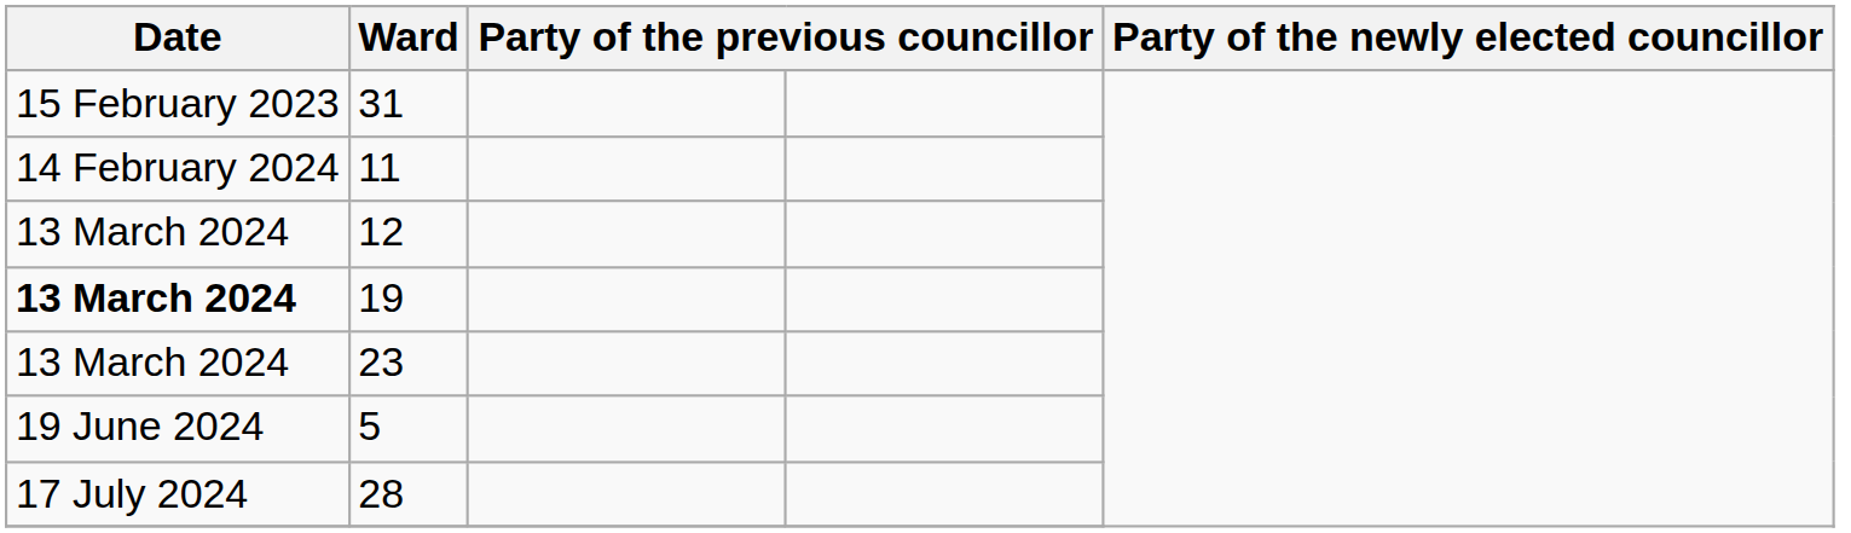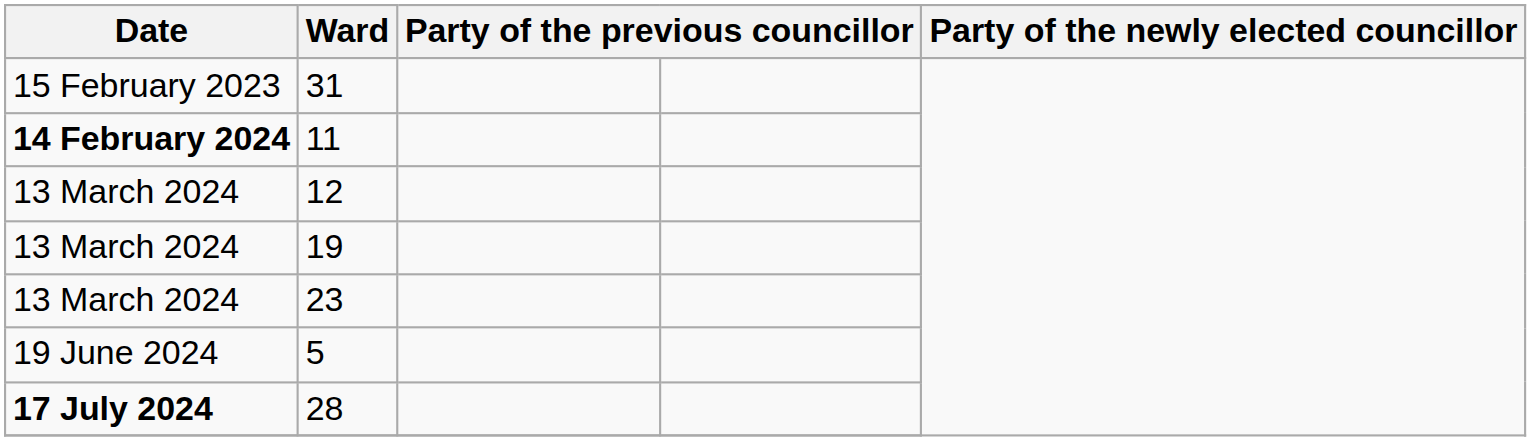11 | Date: normal -> bold
19 | Date: bold -> normal
28 | Date: normal -> bold
